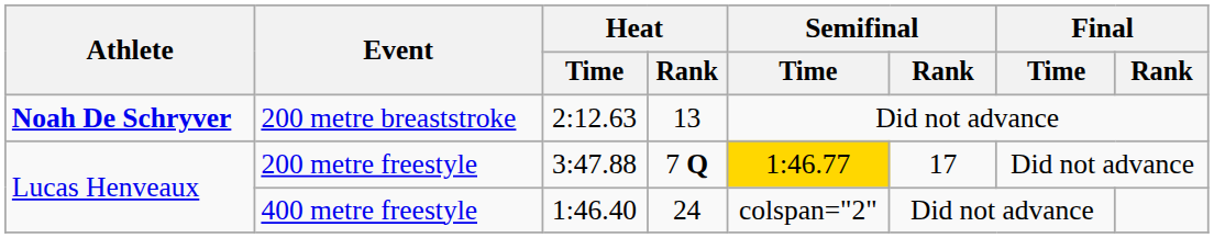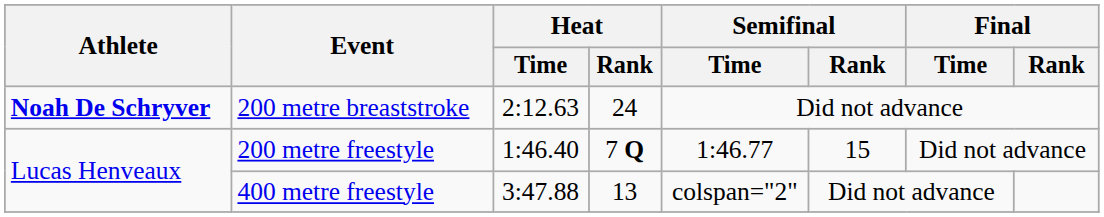200 metre breaststroke | Heat / Rank: 13 -> 24
200 metre freestyle | Heat / Time: 3:47.88 -> 1:46.40
200 metre freestyle | Semifinal / Time: gold background -> no background
200 metre freestyle | Semifinal / Rank: 17 -> 15
400 metre freestyle | Heat / Time: 1:46.40 -> 3:47.88
400 metre freestyle | Heat / Rank: 24 -> 13
